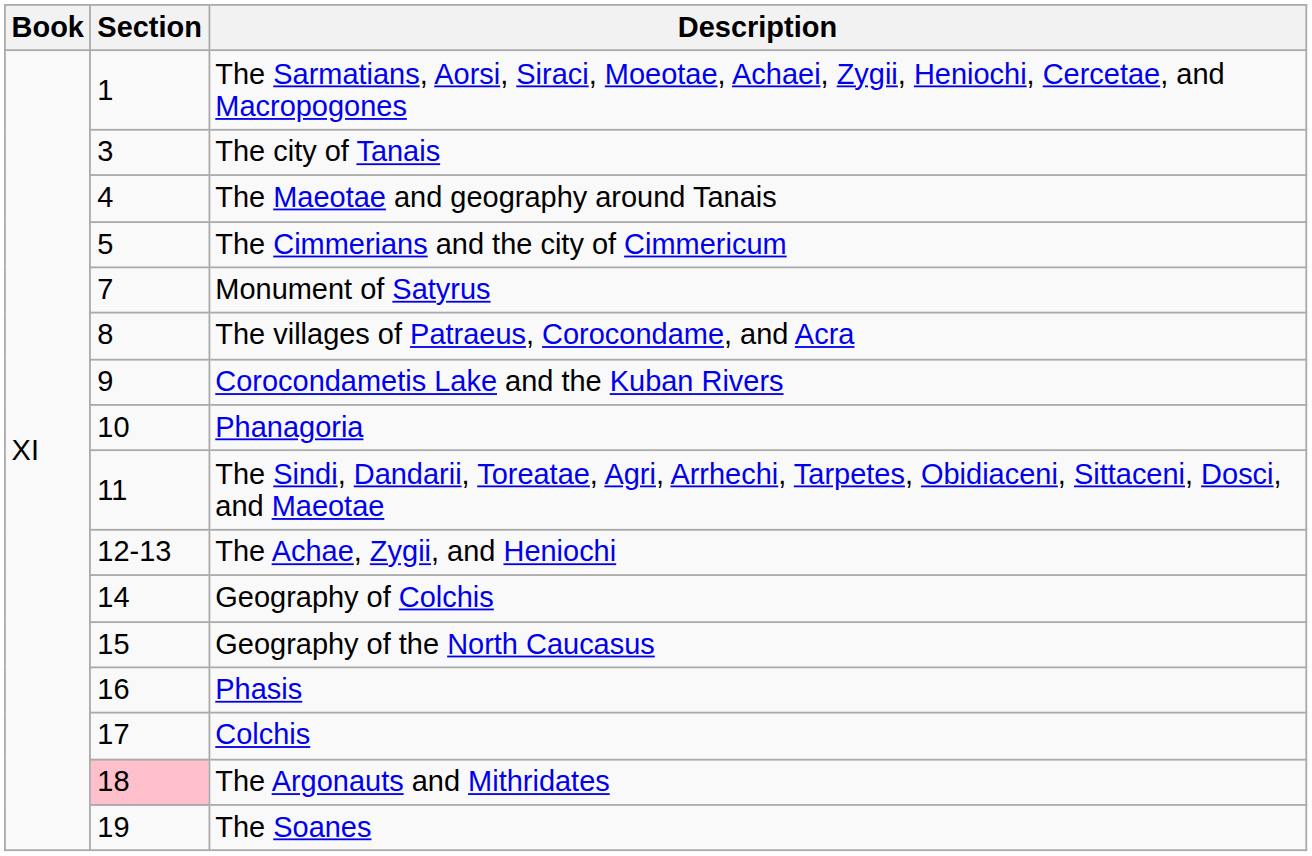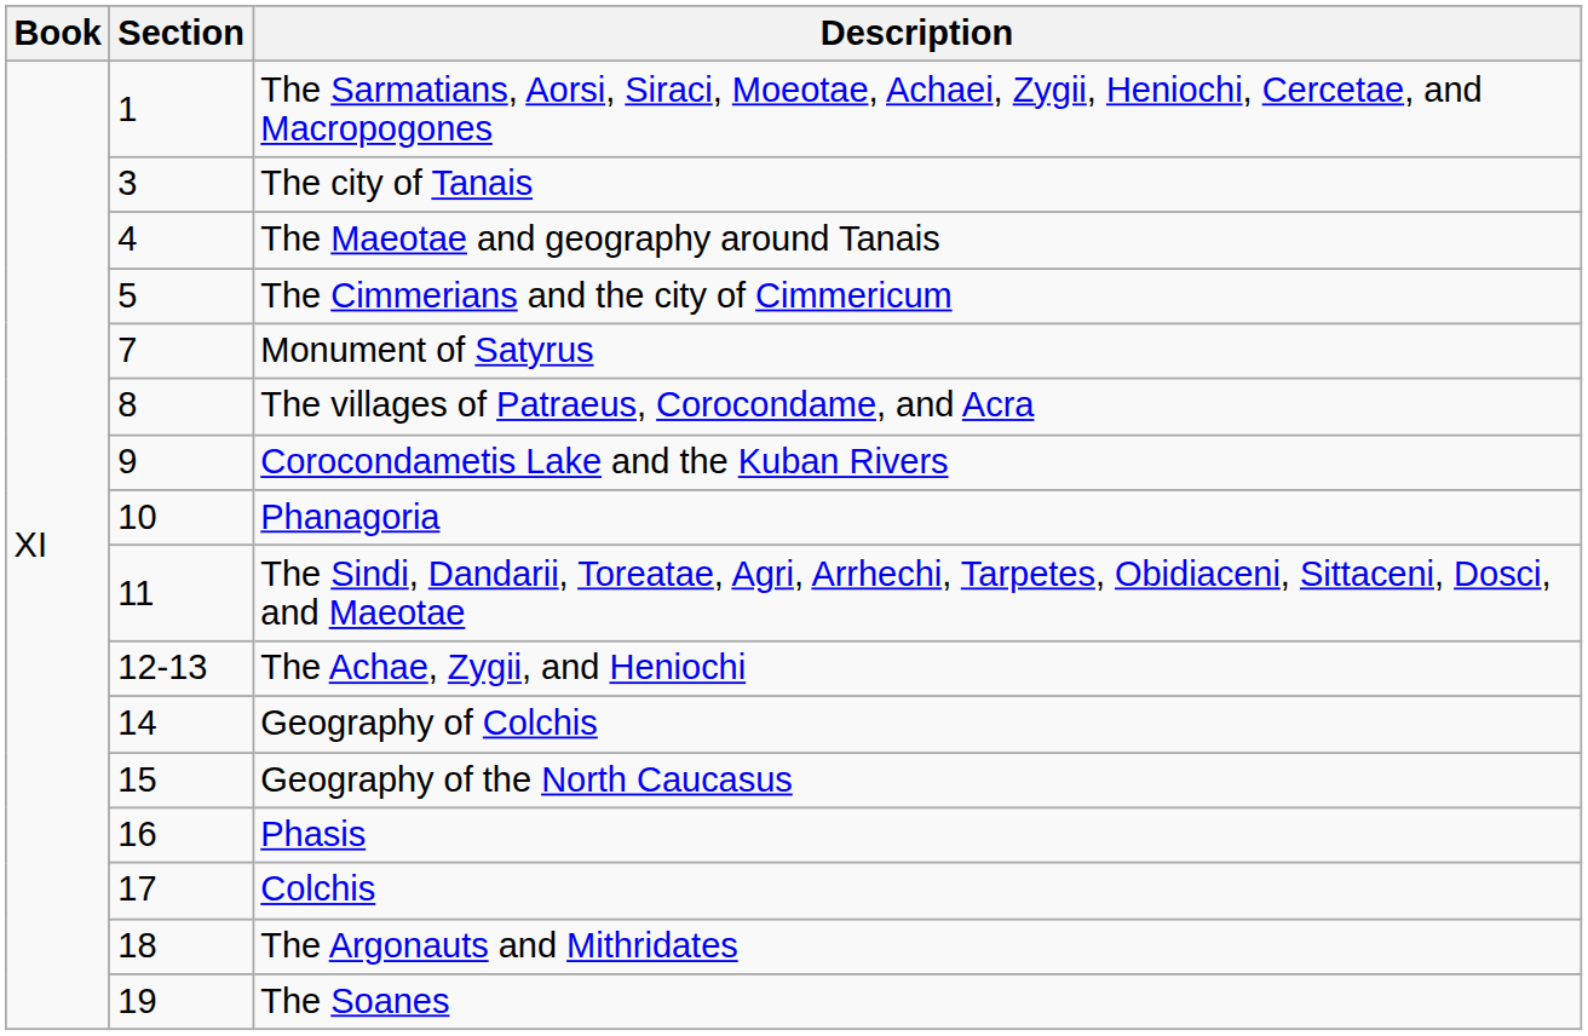The Argonauts and Mithridates | Section: pink background -> no background
